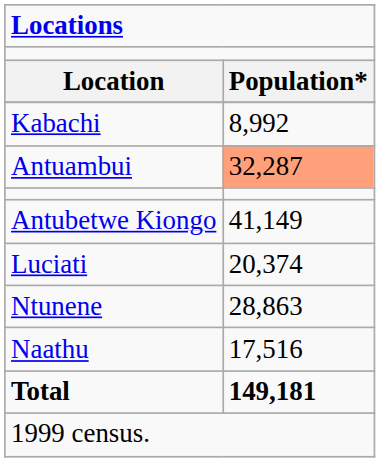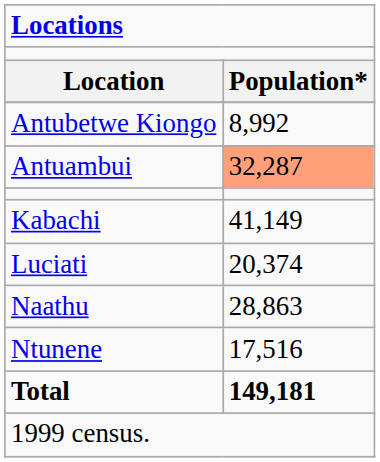row 4 | column 1: Kabachi -> Antubetwe Kiongo
row 7 | column 1: Antubetwe Kiongo -> Kabachi
row 9 | column 1: Ntunene -> Naathu
row 10 | column 1: Naathu -> Ntunene
